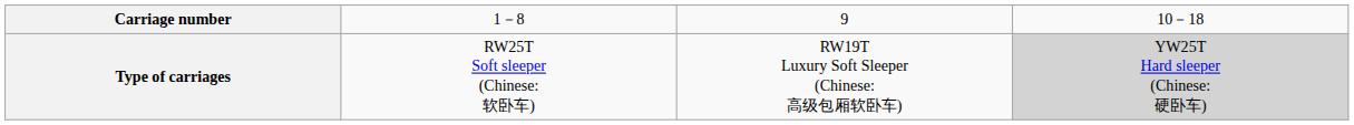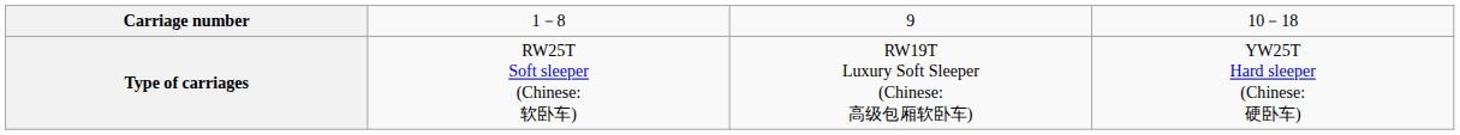Type of carriages | column 4: lightgrey background -> no background
